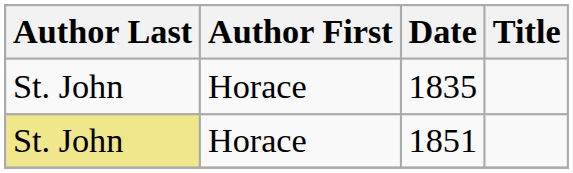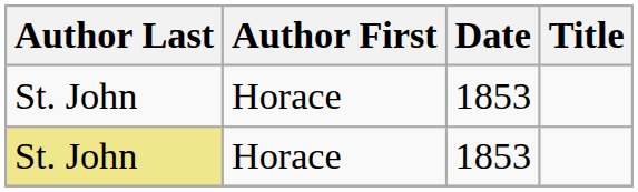row 2 | Date: 1835 -> 1853
row 3 | Date: 1851 -> 1853
